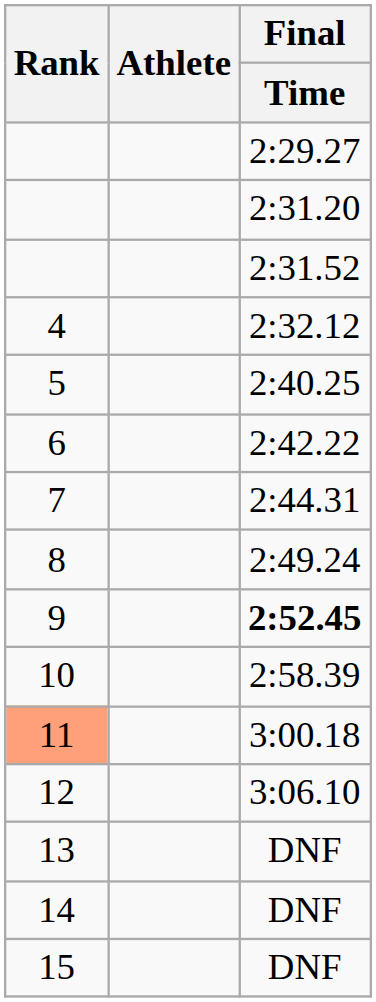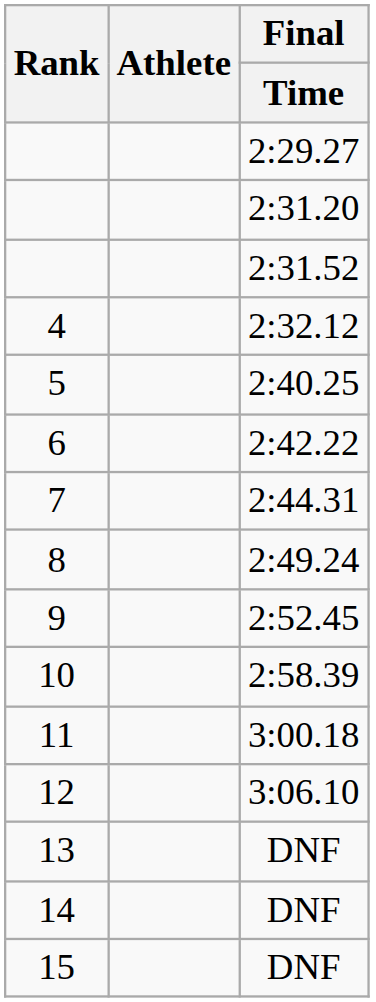9 | Final / Time: bold -> normal
11 | Rank: lightsalmon background -> no background
